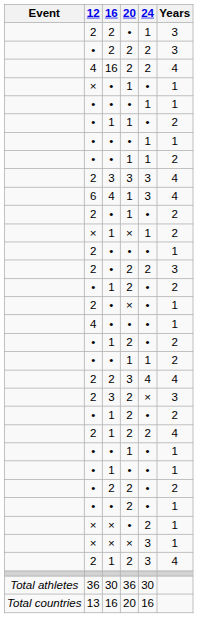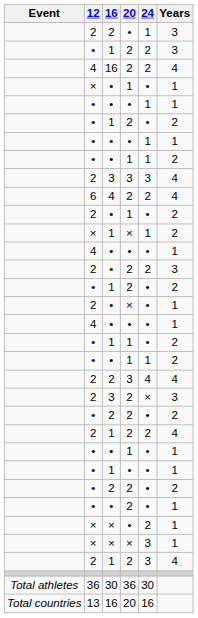row 3 | 16: 2 -> 1
row 7 | 20: 1 -> 2
row 11 | 20: 1 -> 2
row 11 | 24: 3 -> 2
row 14 | 12: 2 -> 4
row 19 | 20: 2 -> 1
row 23 | 16: 1 -> 2
